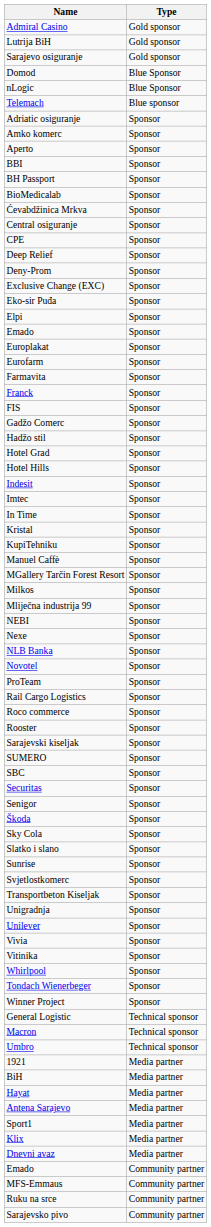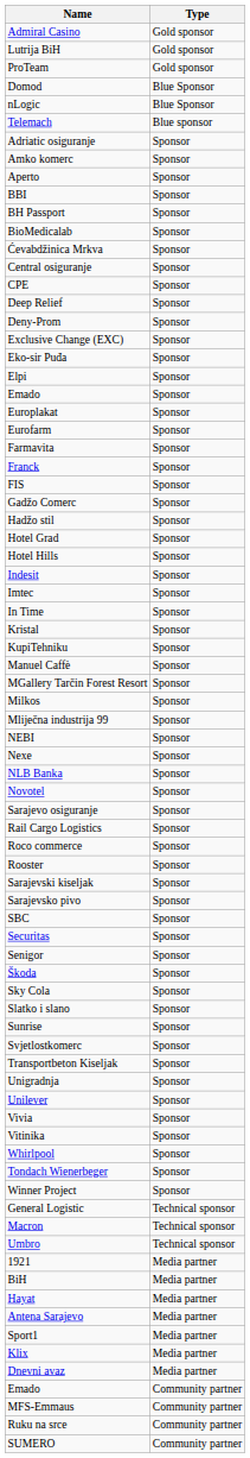row 4 | Name: Sarajevo osiguranje -> ProTeam
row 45 | Name: ProTeam -> Sarajevo osiguranje
row 50 | Name: SUMERO -> Sarajevsko pivo
row 80 | Name: Sarajevsko pivo -> SUMERO
